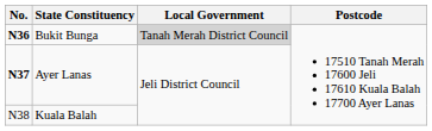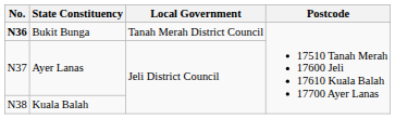Bukit Bunga | Local Government: lightgrey background -> no background
Ayer Lanas | No.: bold -> normal
